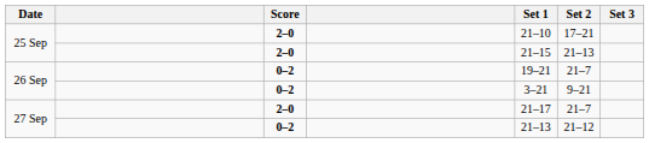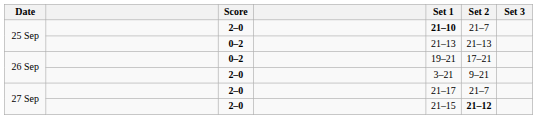row 2 | Set 1: normal -> bold
row 2 | Set 2: 17–21 -> 21–7
row 3 | Score: 2–0 -> 0–2
row 3 | Set 1: 21–15 -> 21–13
row 4 | Set 2: 21–7 -> 17–21
row 5 | Score: 0–2 -> 2–0
row 7 | Score: 0–2 -> 2–0
row 7 | Set 1: 21–13 -> 21–15
row 7 | Set 2: normal -> bold
